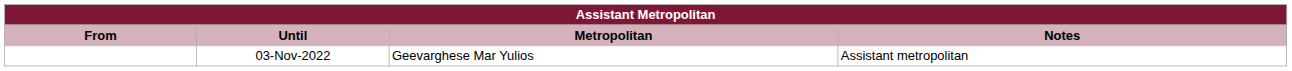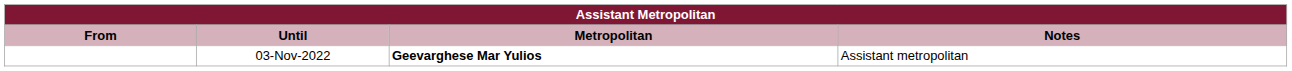03-Nov-2022 | Metropolitan: normal -> bold
